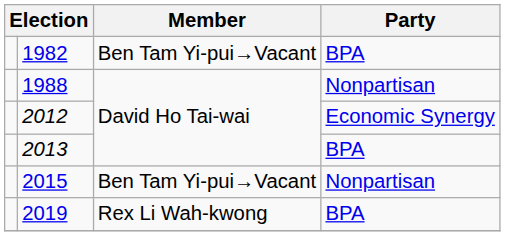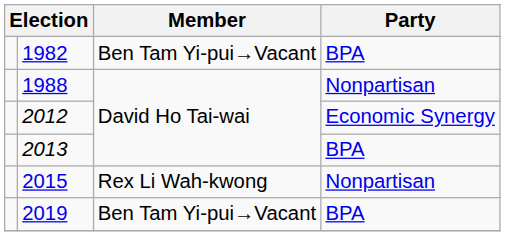2015 | Member: Ben Tam Yi-pui→Vacant -> Rex Li Wah-kwong
2019 | Member: Rex Li Wah-kwong -> Ben Tam Yi-pui→Vacant
